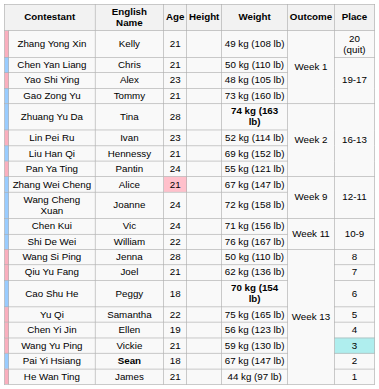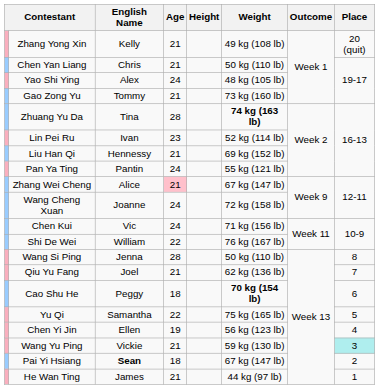Yao Shi Ying | Age: 23 -> 24
